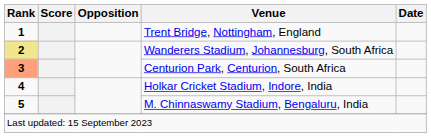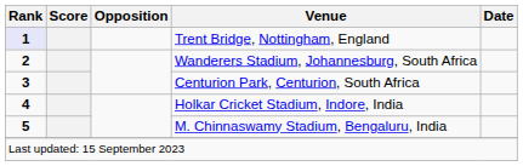Trent Bridge, Nottingham, England | Rank: no background -> lavender background
Wanderers Stadium, Johannesburg, South Africa | Rank: khaki background -> no background
Centurion Park, Centurion, South Africa | Rank: lightsalmon background -> no background
